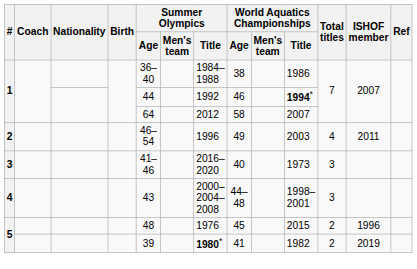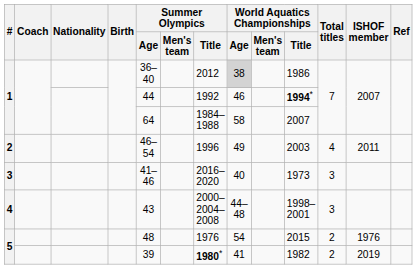row 3 | Summer Olympics / Title: 1984–1988 -> 2012
row 3 | World Aquatics Championships / Age: no background -> lightgrey background
row 5 | Summer Olympics / Title: 2012 -> 1984–1988
row 9 | World Aquatics Championships / Age: 45 -> 54
row 9 | ISHOF member: 1996 -> 1976
